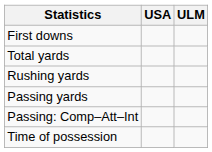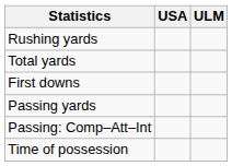rows swapped: First downs <-> Rushing yards
